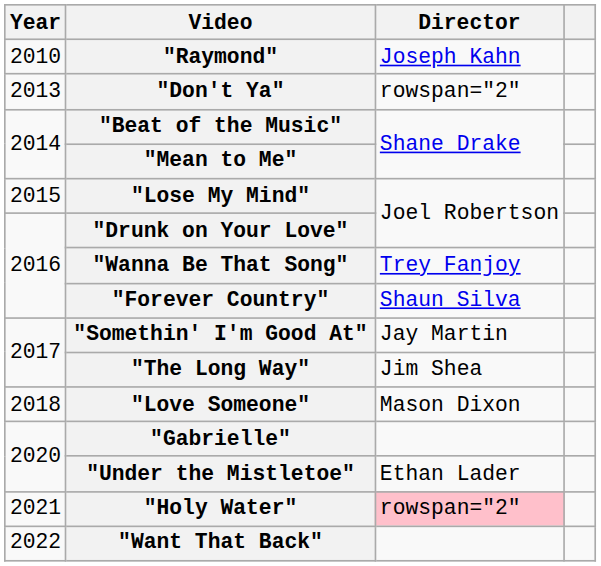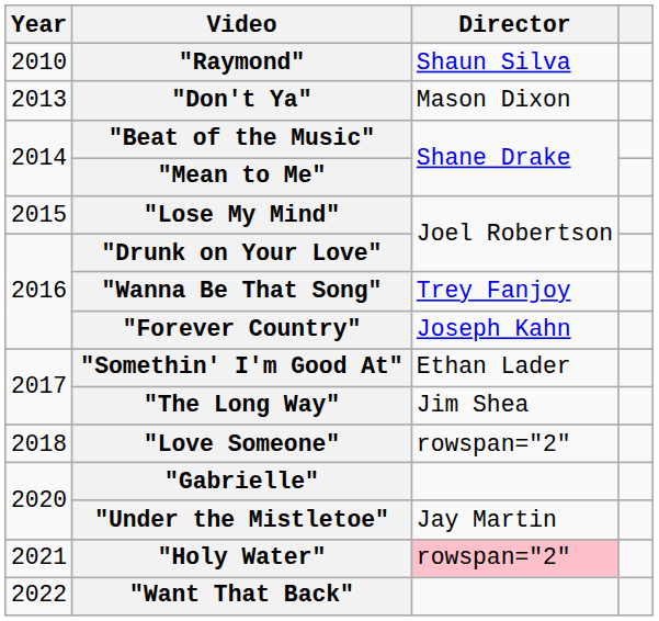"Raymond" | Director: Joseph Kahn -> Shaun Silva
"Don't Ya" | Director: rowspan="2" -> Mason Dixon
"Forever Country" | Director: Shaun Silva -> Joseph Kahn
"Somethin' I'm Good At" | Director: Jay Martin -> Ethan Lader
"Love Someone" | Director: Mason Dixon -> rowspan="2"
"Under the Mistletoe" | Director: Ethan Lader -> Jay Martin
